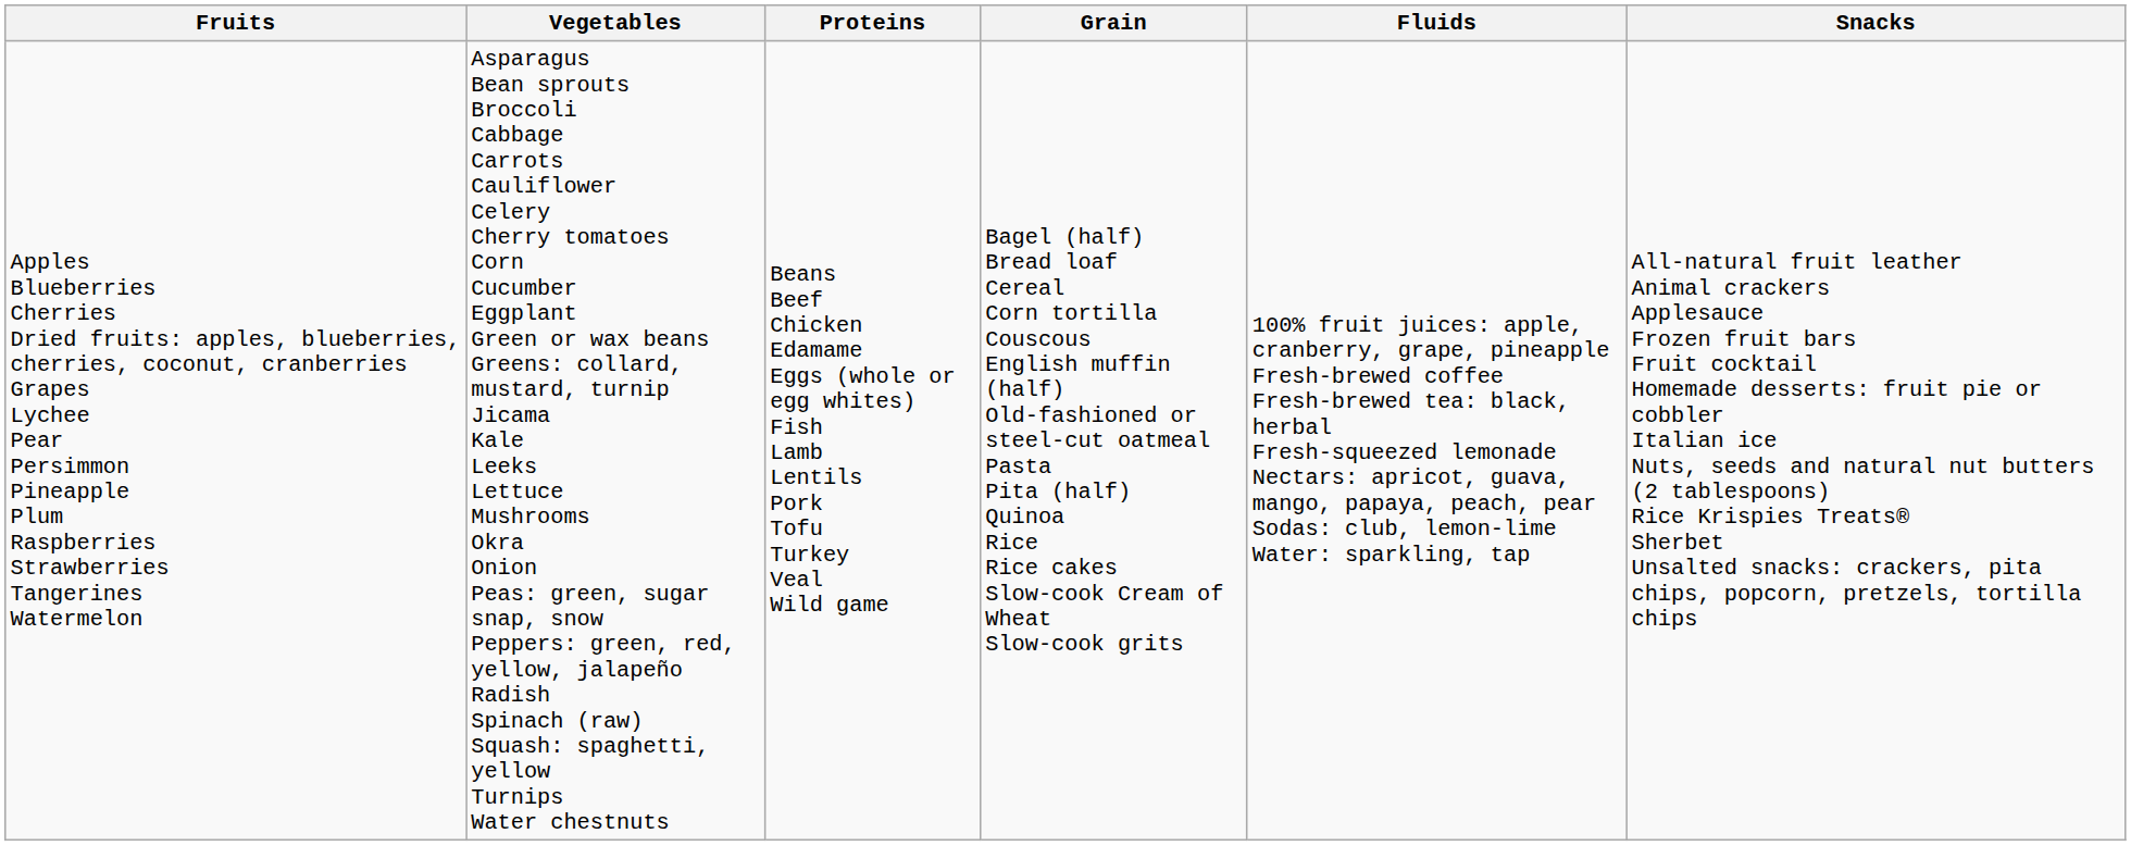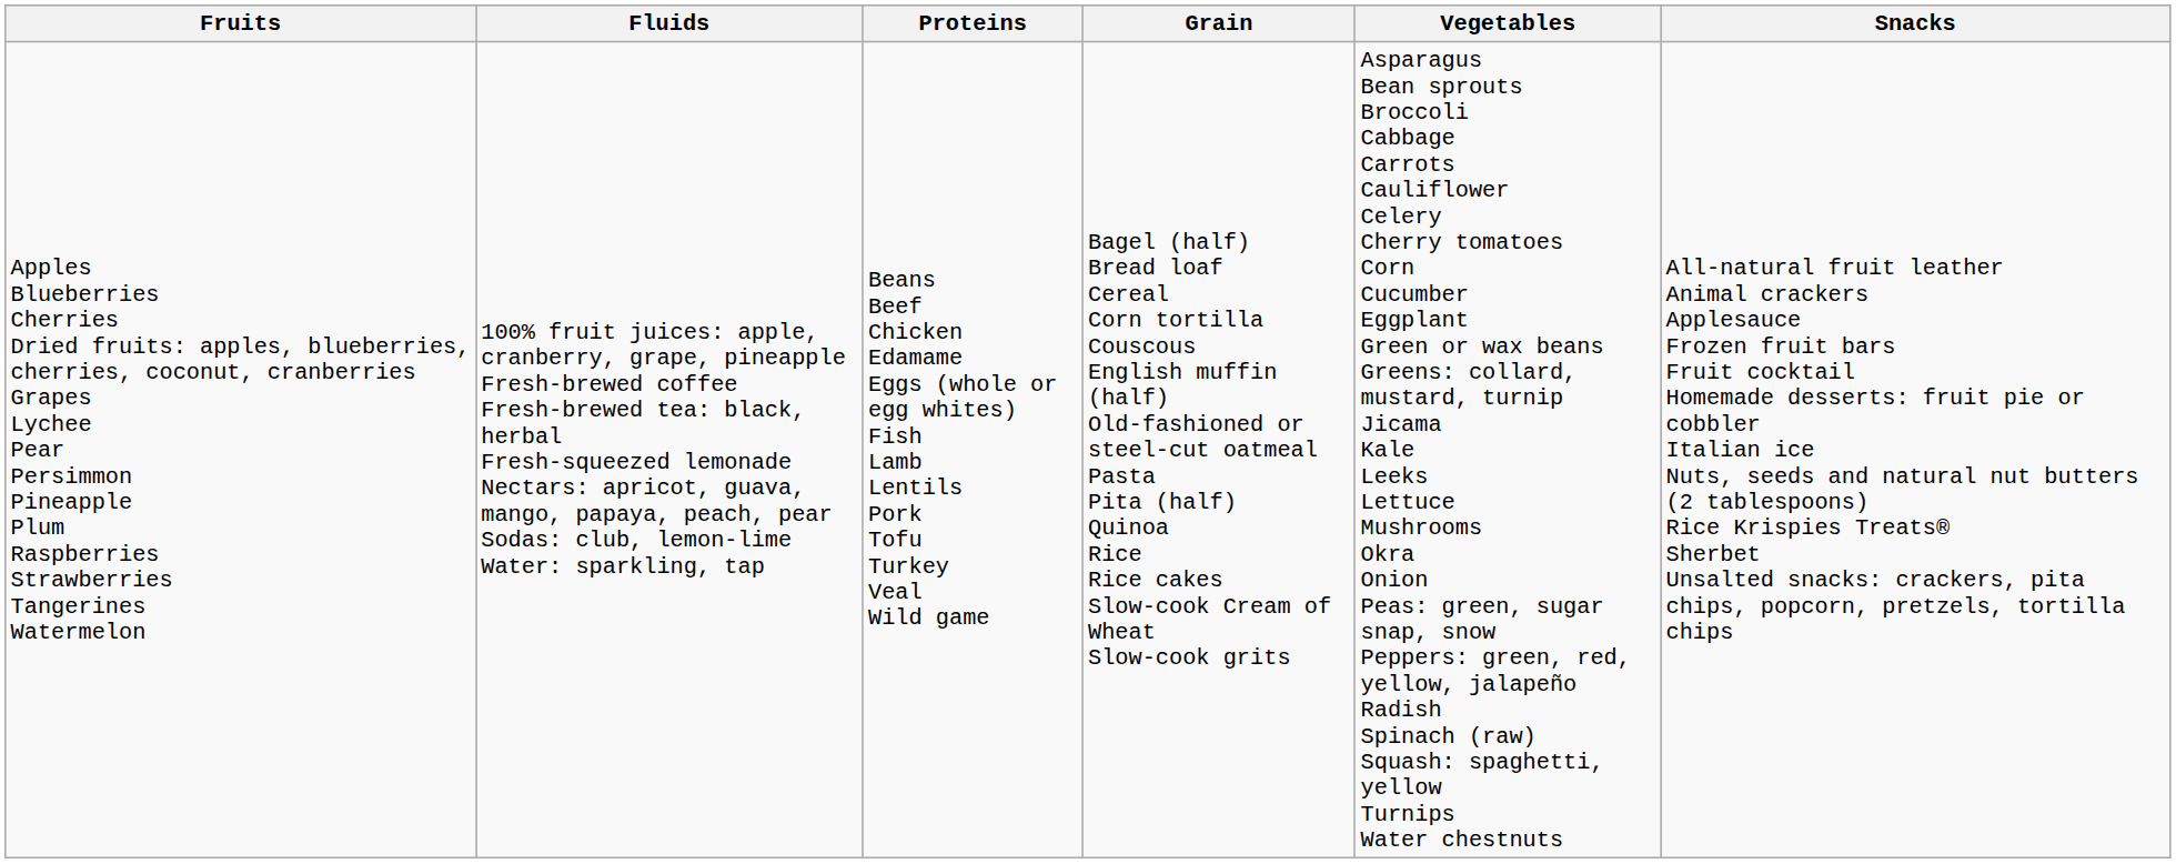columns swapped: Vegetables <-> Fluids
